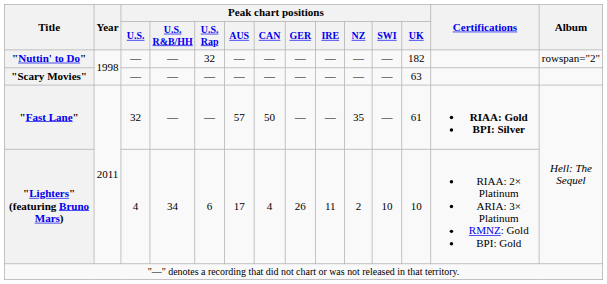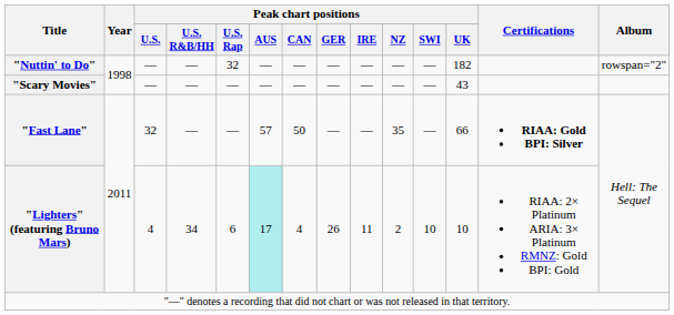"Scary Movies" | Peak chart positions / UK: 63 -> 43
"Fast Lane" | Peak chart positions / UK: 61 -> 66
"Lighters" (featuring Bruno Mars) | Peak chart positions / AUS: no background -> paleturquoise background
